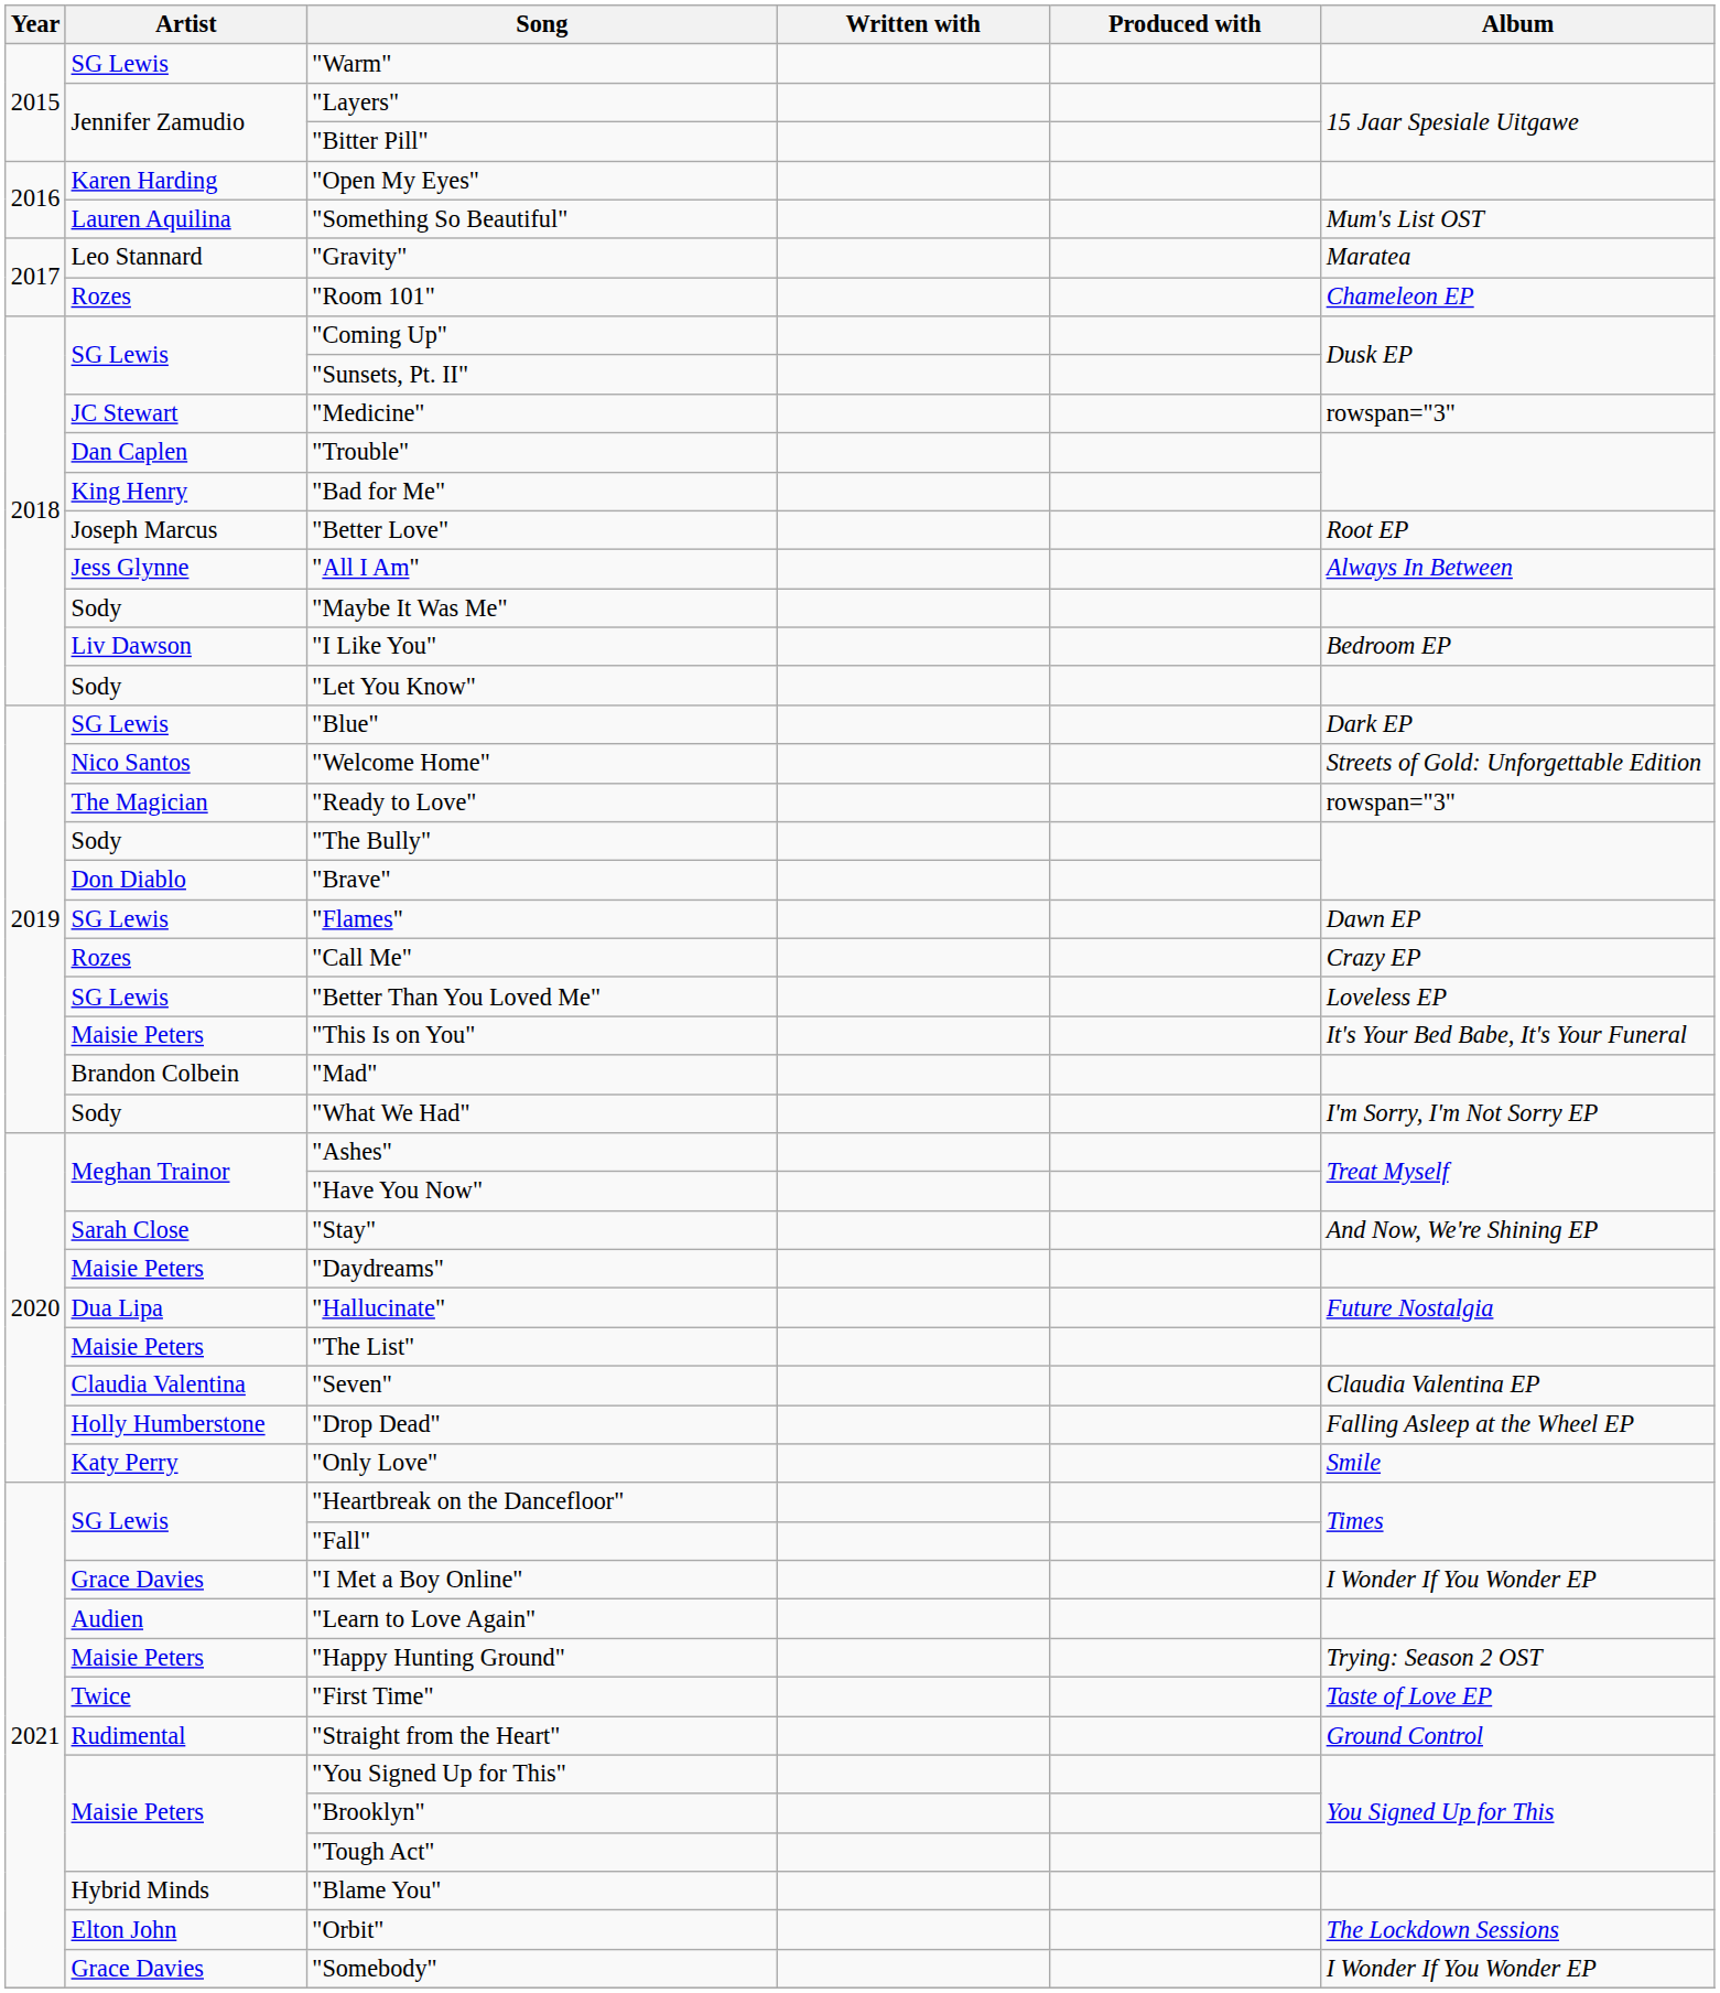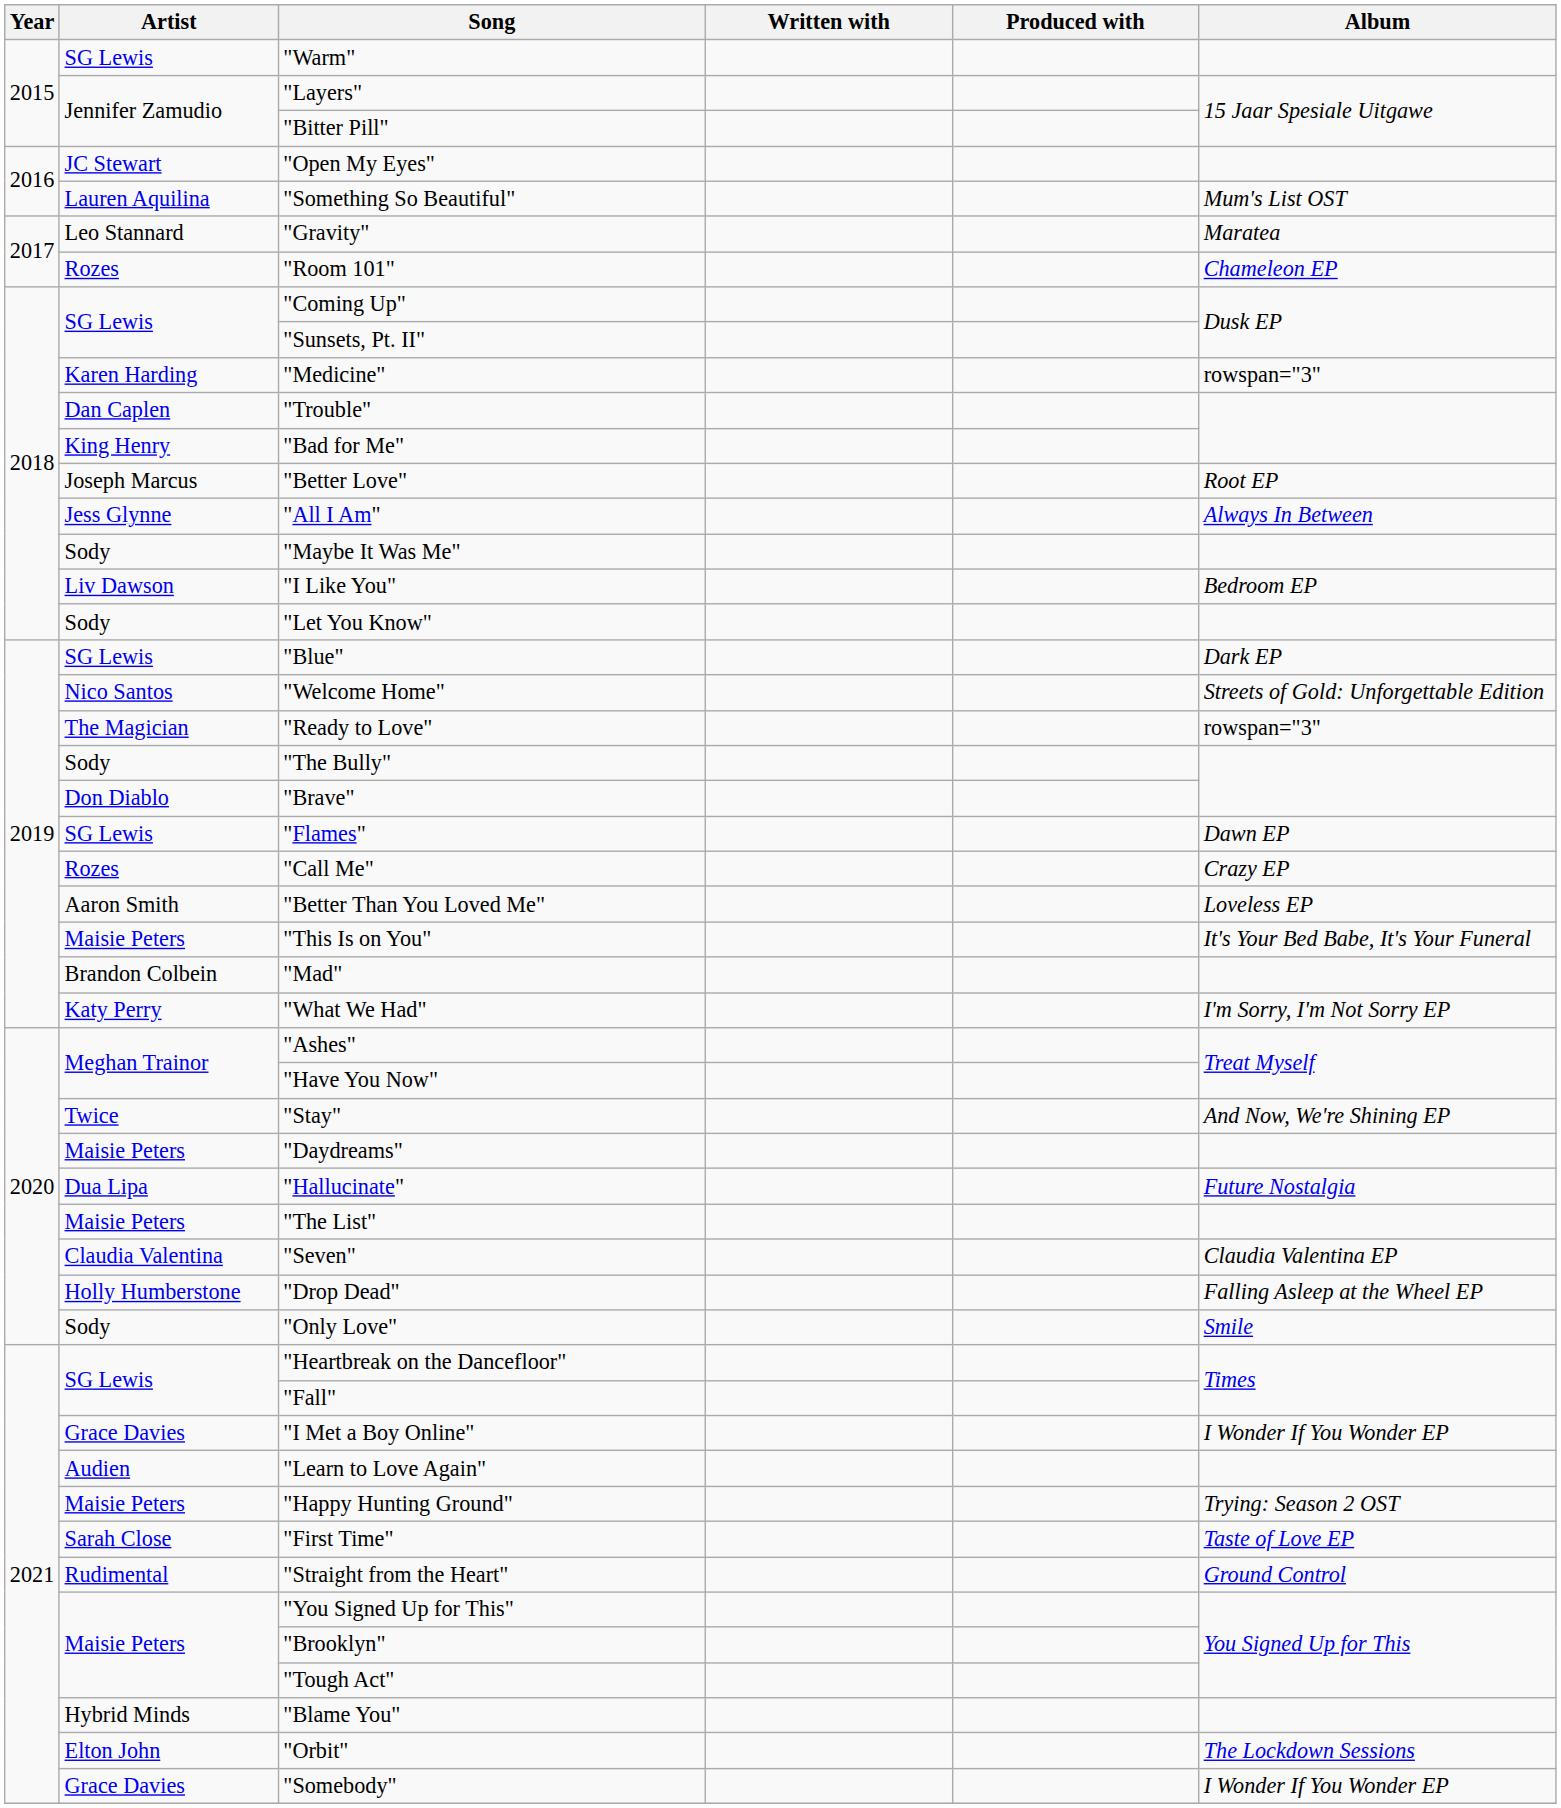"Open My Eyes" | Artist: Karen Harding -> JC Stewart
"Medicine" | Artist: JC Stewart -> Karen Harding
"Better Than You Loved Me" | Artist: SG Lewis -> Aaron Smith
"What We Had" | Artist: Sody -> Katy Perry
"Stay" | Artist: Sarah Close -> Twice
"Only Love" | Artist: Katy Perry -> Sody
"First Time" | Artist: Twice -> Sarah Close
